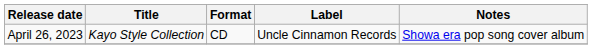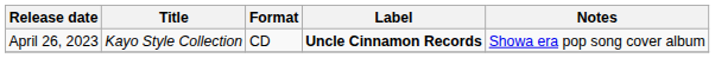April 26, 2023 | Label: normal -> bold
